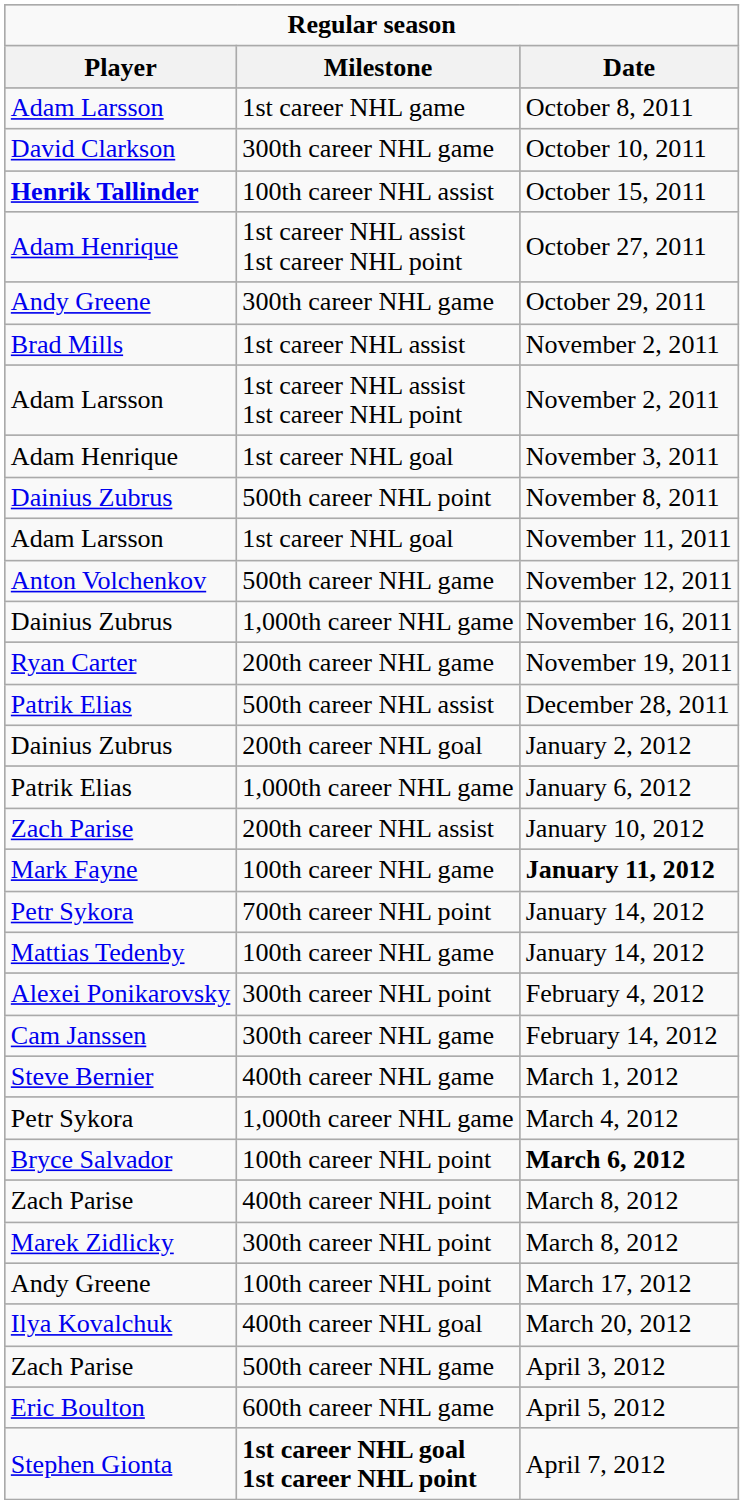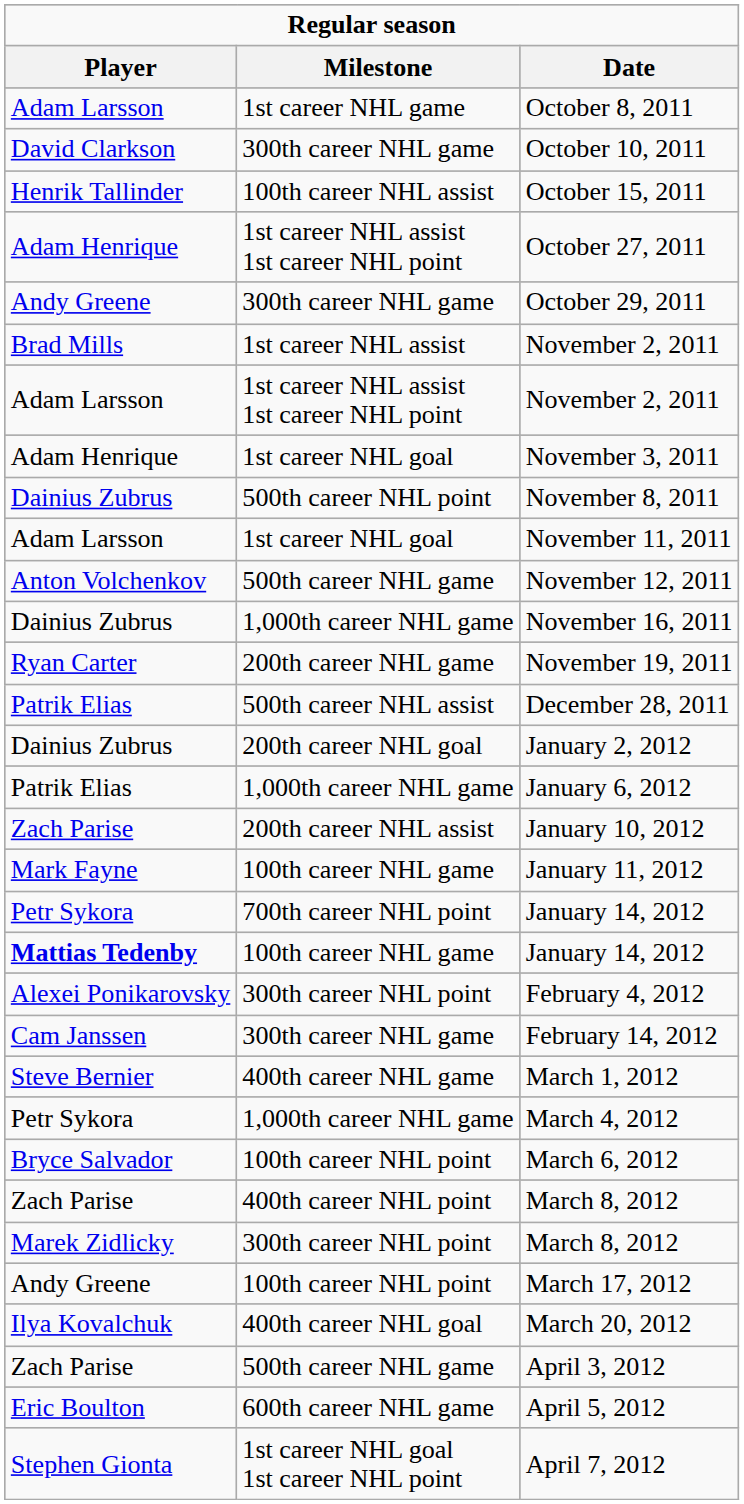row 5 | Player: bold -> normal
row 20 | Date: bold -> normal
row 22 | Player: normal -> bold
row 27 | Date: bold -> normal
row 34 | Milestone: bold -> normal
